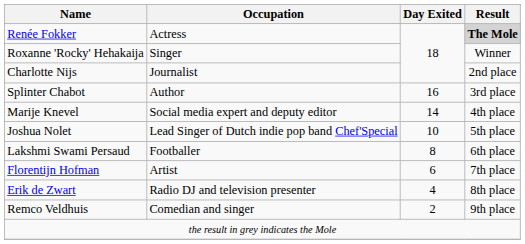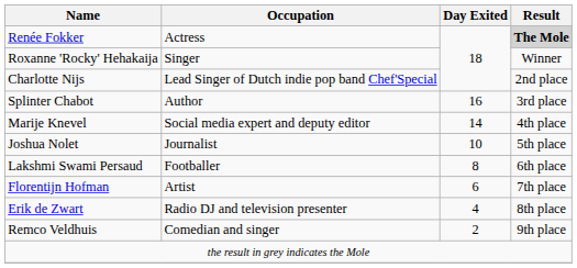Charlotte Nijs | Occupation: Journalist -> Lead Singer of Dutch indie pop band Chef'Special
Joshua Nolet | Occupation: Lead Singer of Dutch indie pop band Chef'Special -> Journalist
